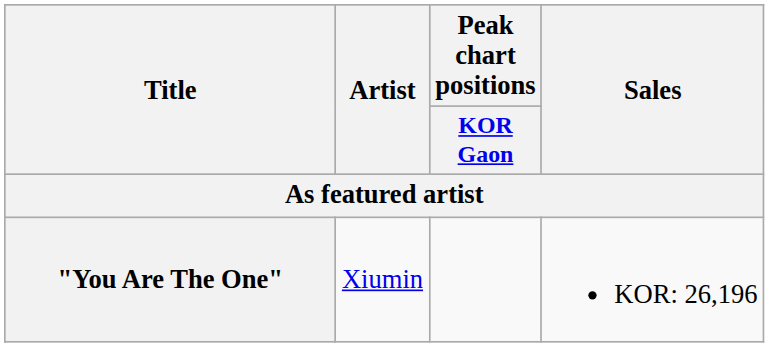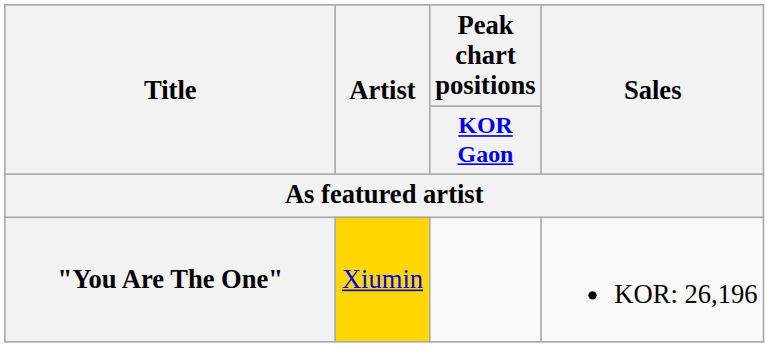"You Are The One" | Artist: no background -> gold background
